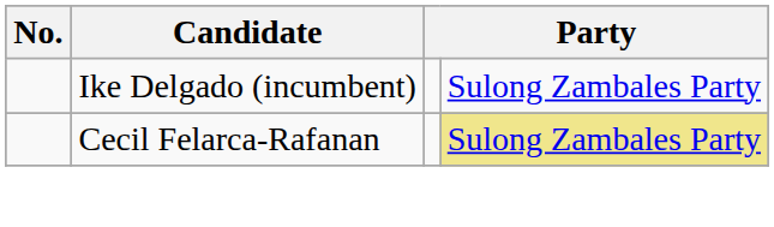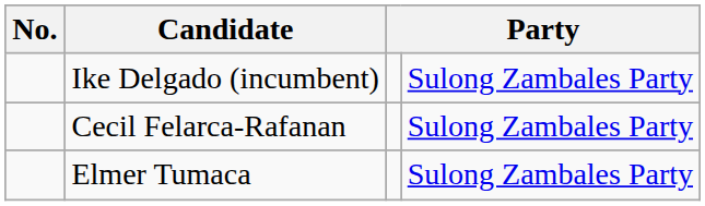Cecil Felarca-Rafanan | column 4: khaki background -> no background
+ row: Elmer Tumaca | Sulong Zambales Party
